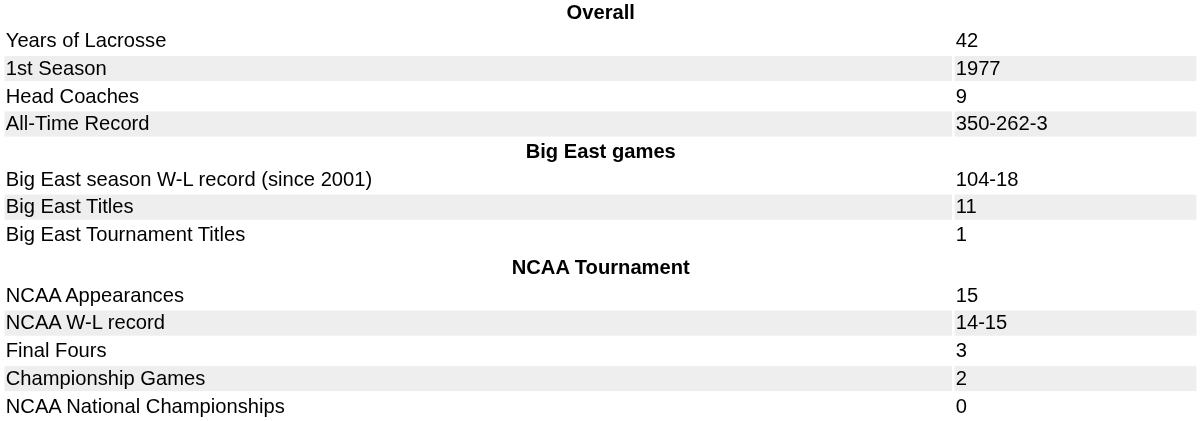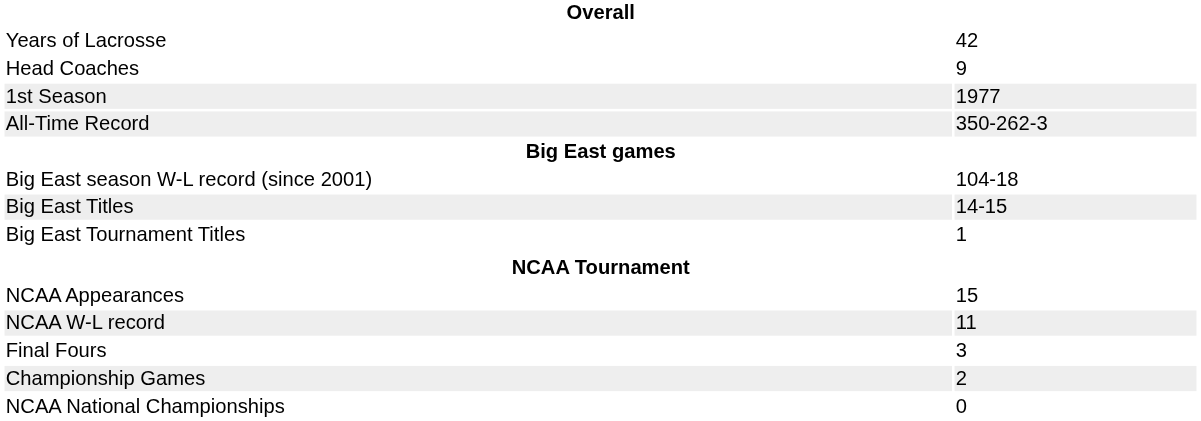rows swapped: 1st Season <-> Head Coaches
Big East Titles | column 2: 11 -> 14-15
NCAA W-L record | column 2: 14-15 -> 11
